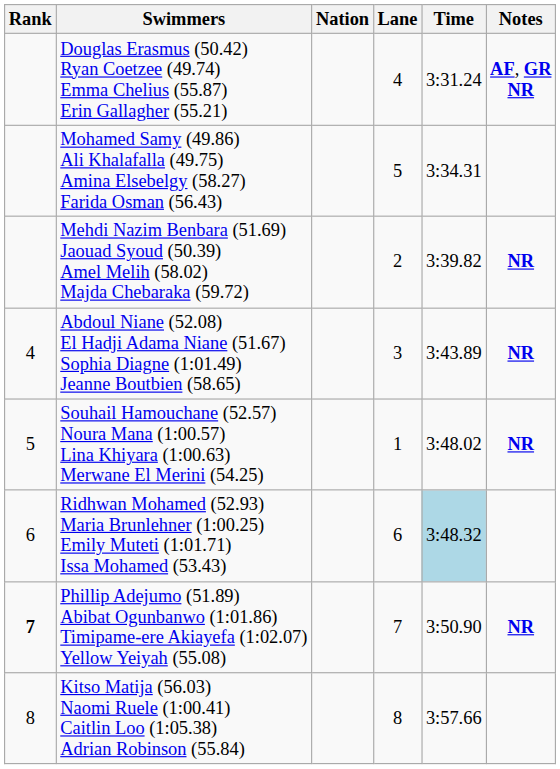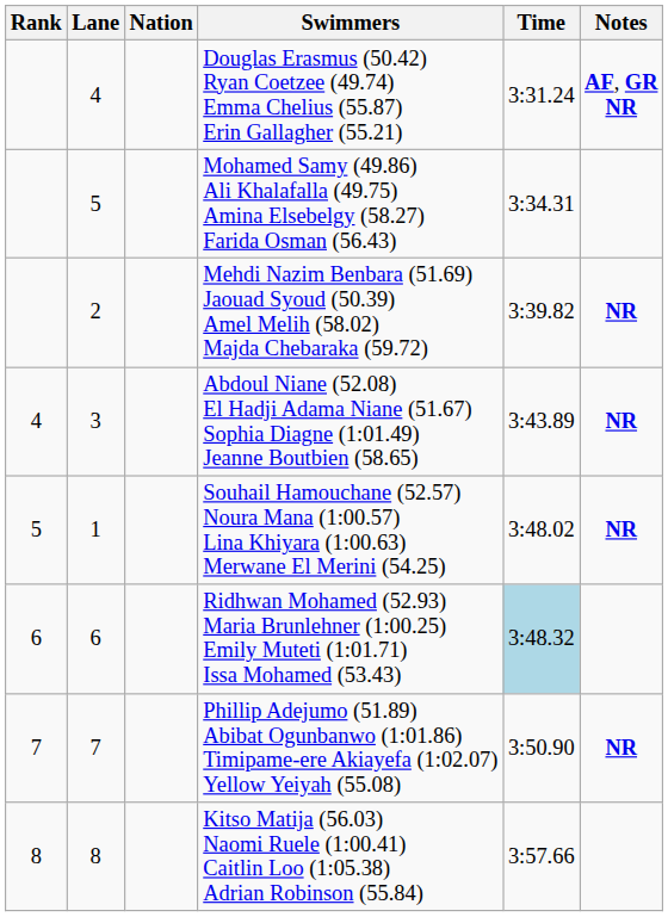columns swapped: Lane <-> Swimmers
row 8 | Rank: bold -> normal
